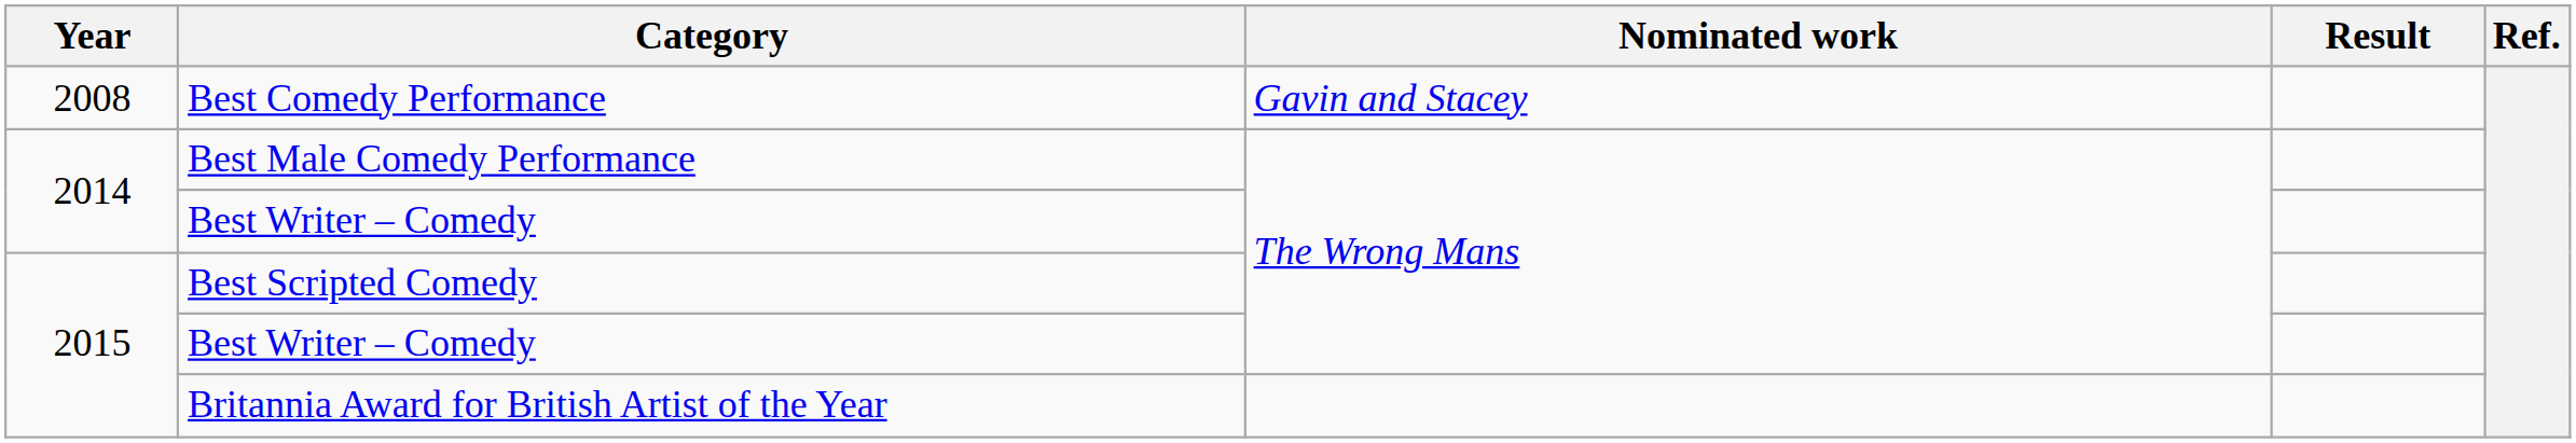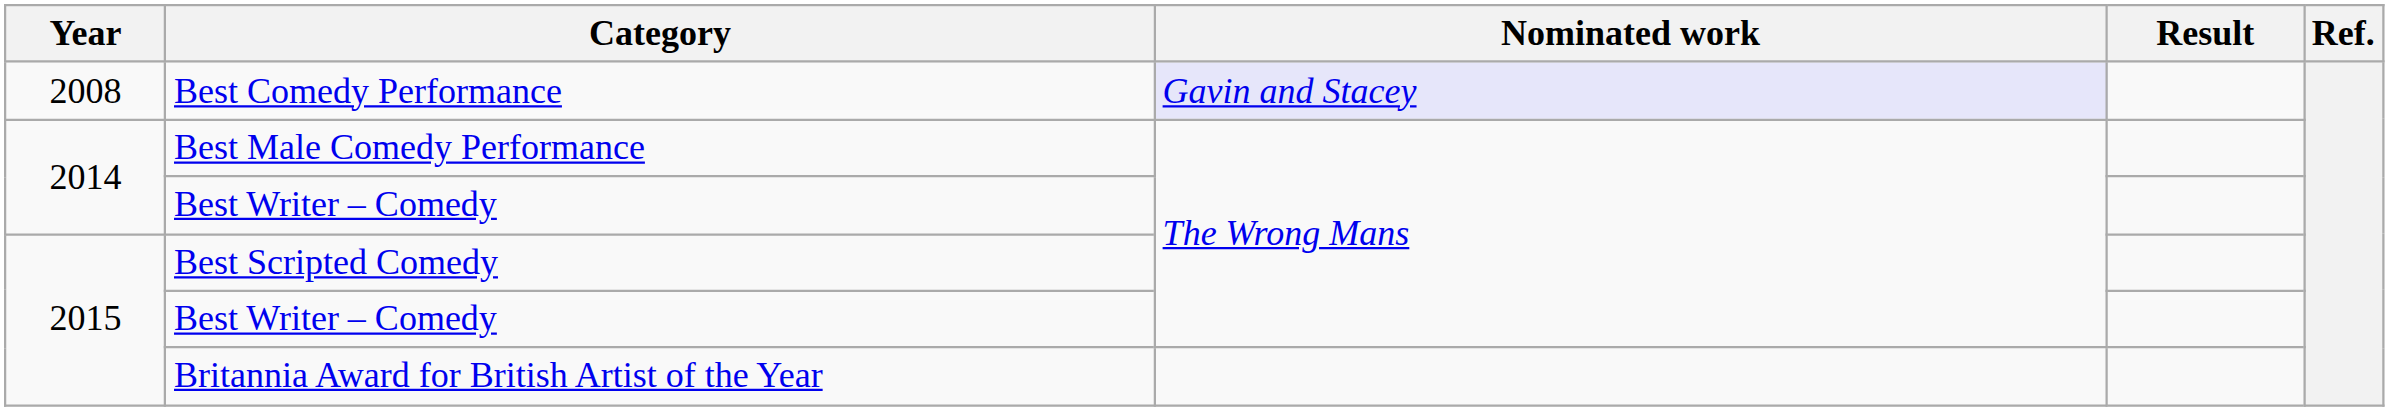Best Comedy Performance | Nominated work: no background -> lavender background
